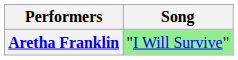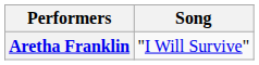Aretha Franklin | Song: lightgreen background -> no background
